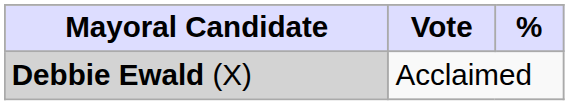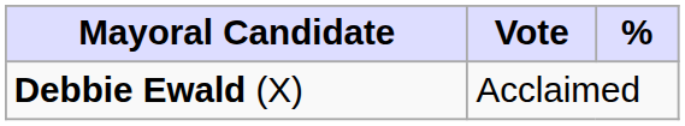Debbie Ewald (X) | Mayoral Candidate: lightgrey background -> no background
